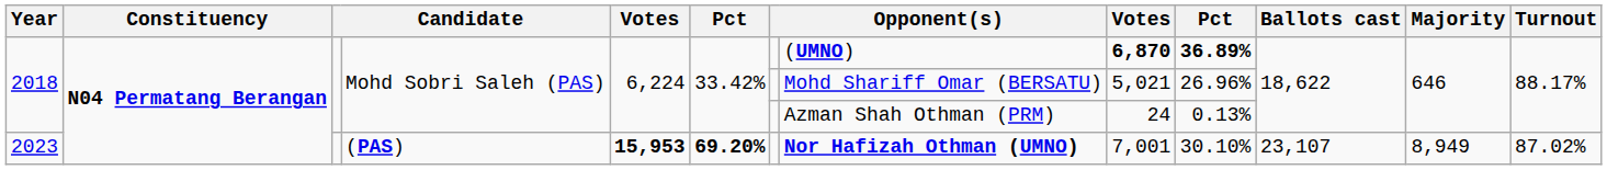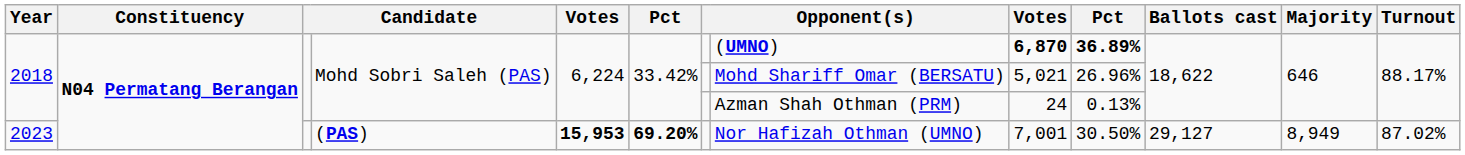2023 | column 8: bold -> normal
2023 | column 10: 30.10% -> 30.50%
2023 | Ballots cast: 23,107 -> 29,127
